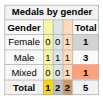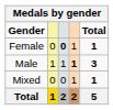Female | column 3: normal -> bold
Female | Total: lightgrey background -> no background
Male | column 4: normal -> bold
Mixed | Total: lightsalmon background -> no background
